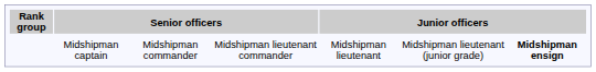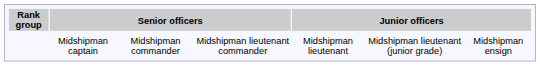Midshipman captain | column 7: bold -> normal
